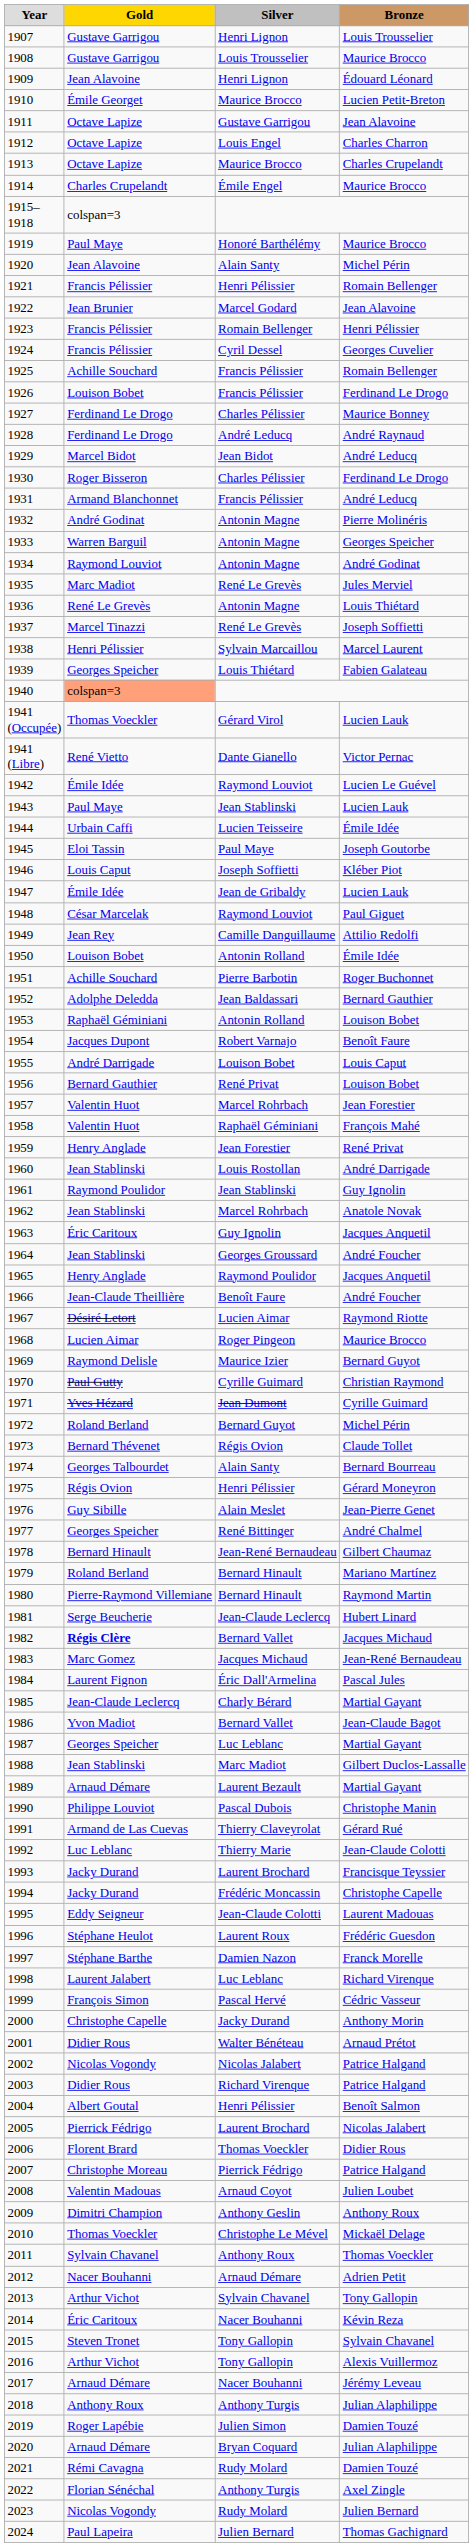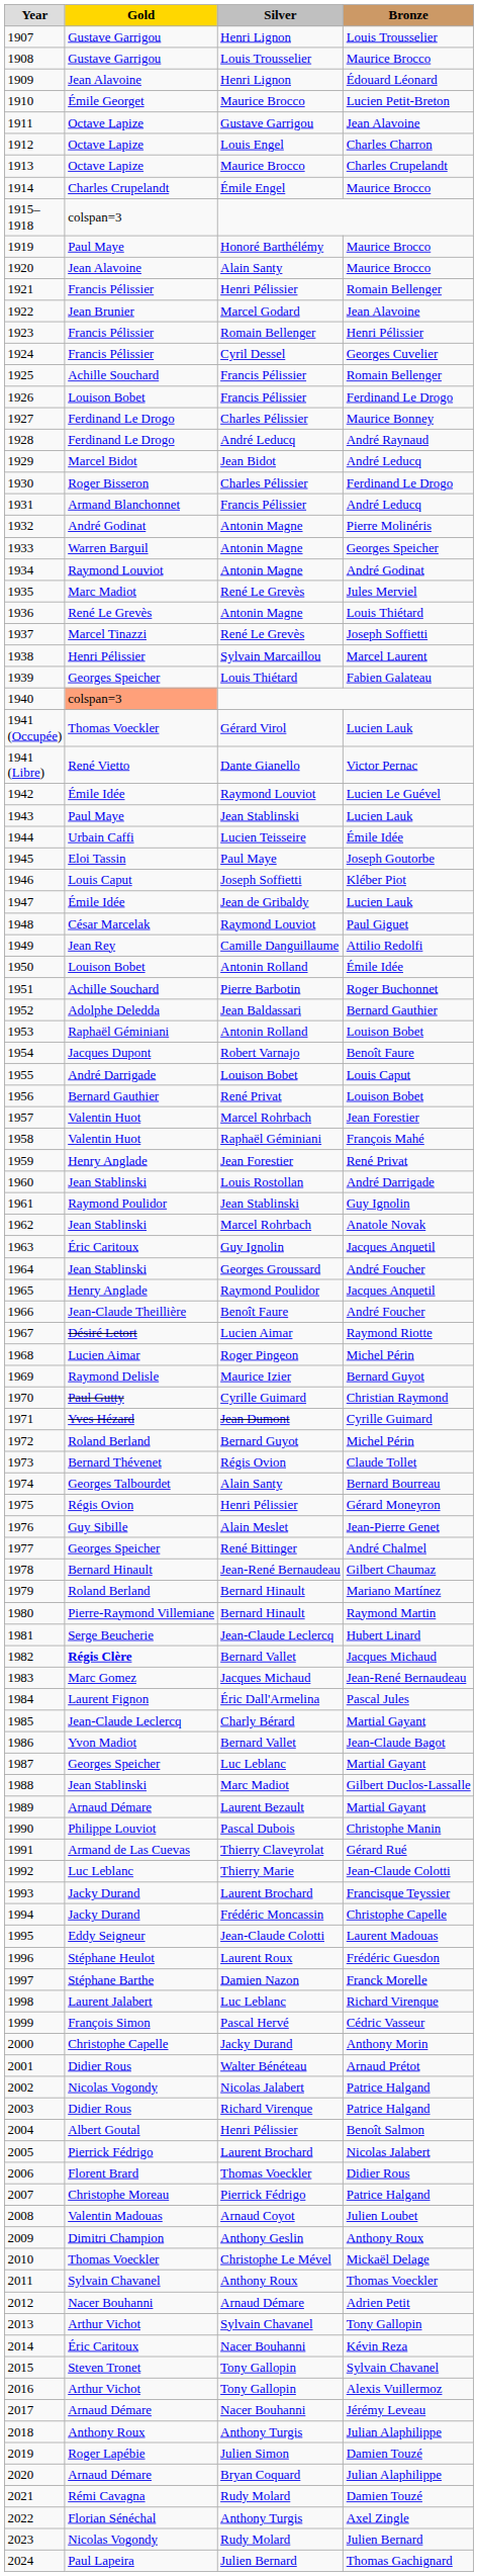1920 | column 4: Michel Périn -> Maurice Brocco
1968 | column 4: Maurice Brocco -> Michel Périn
